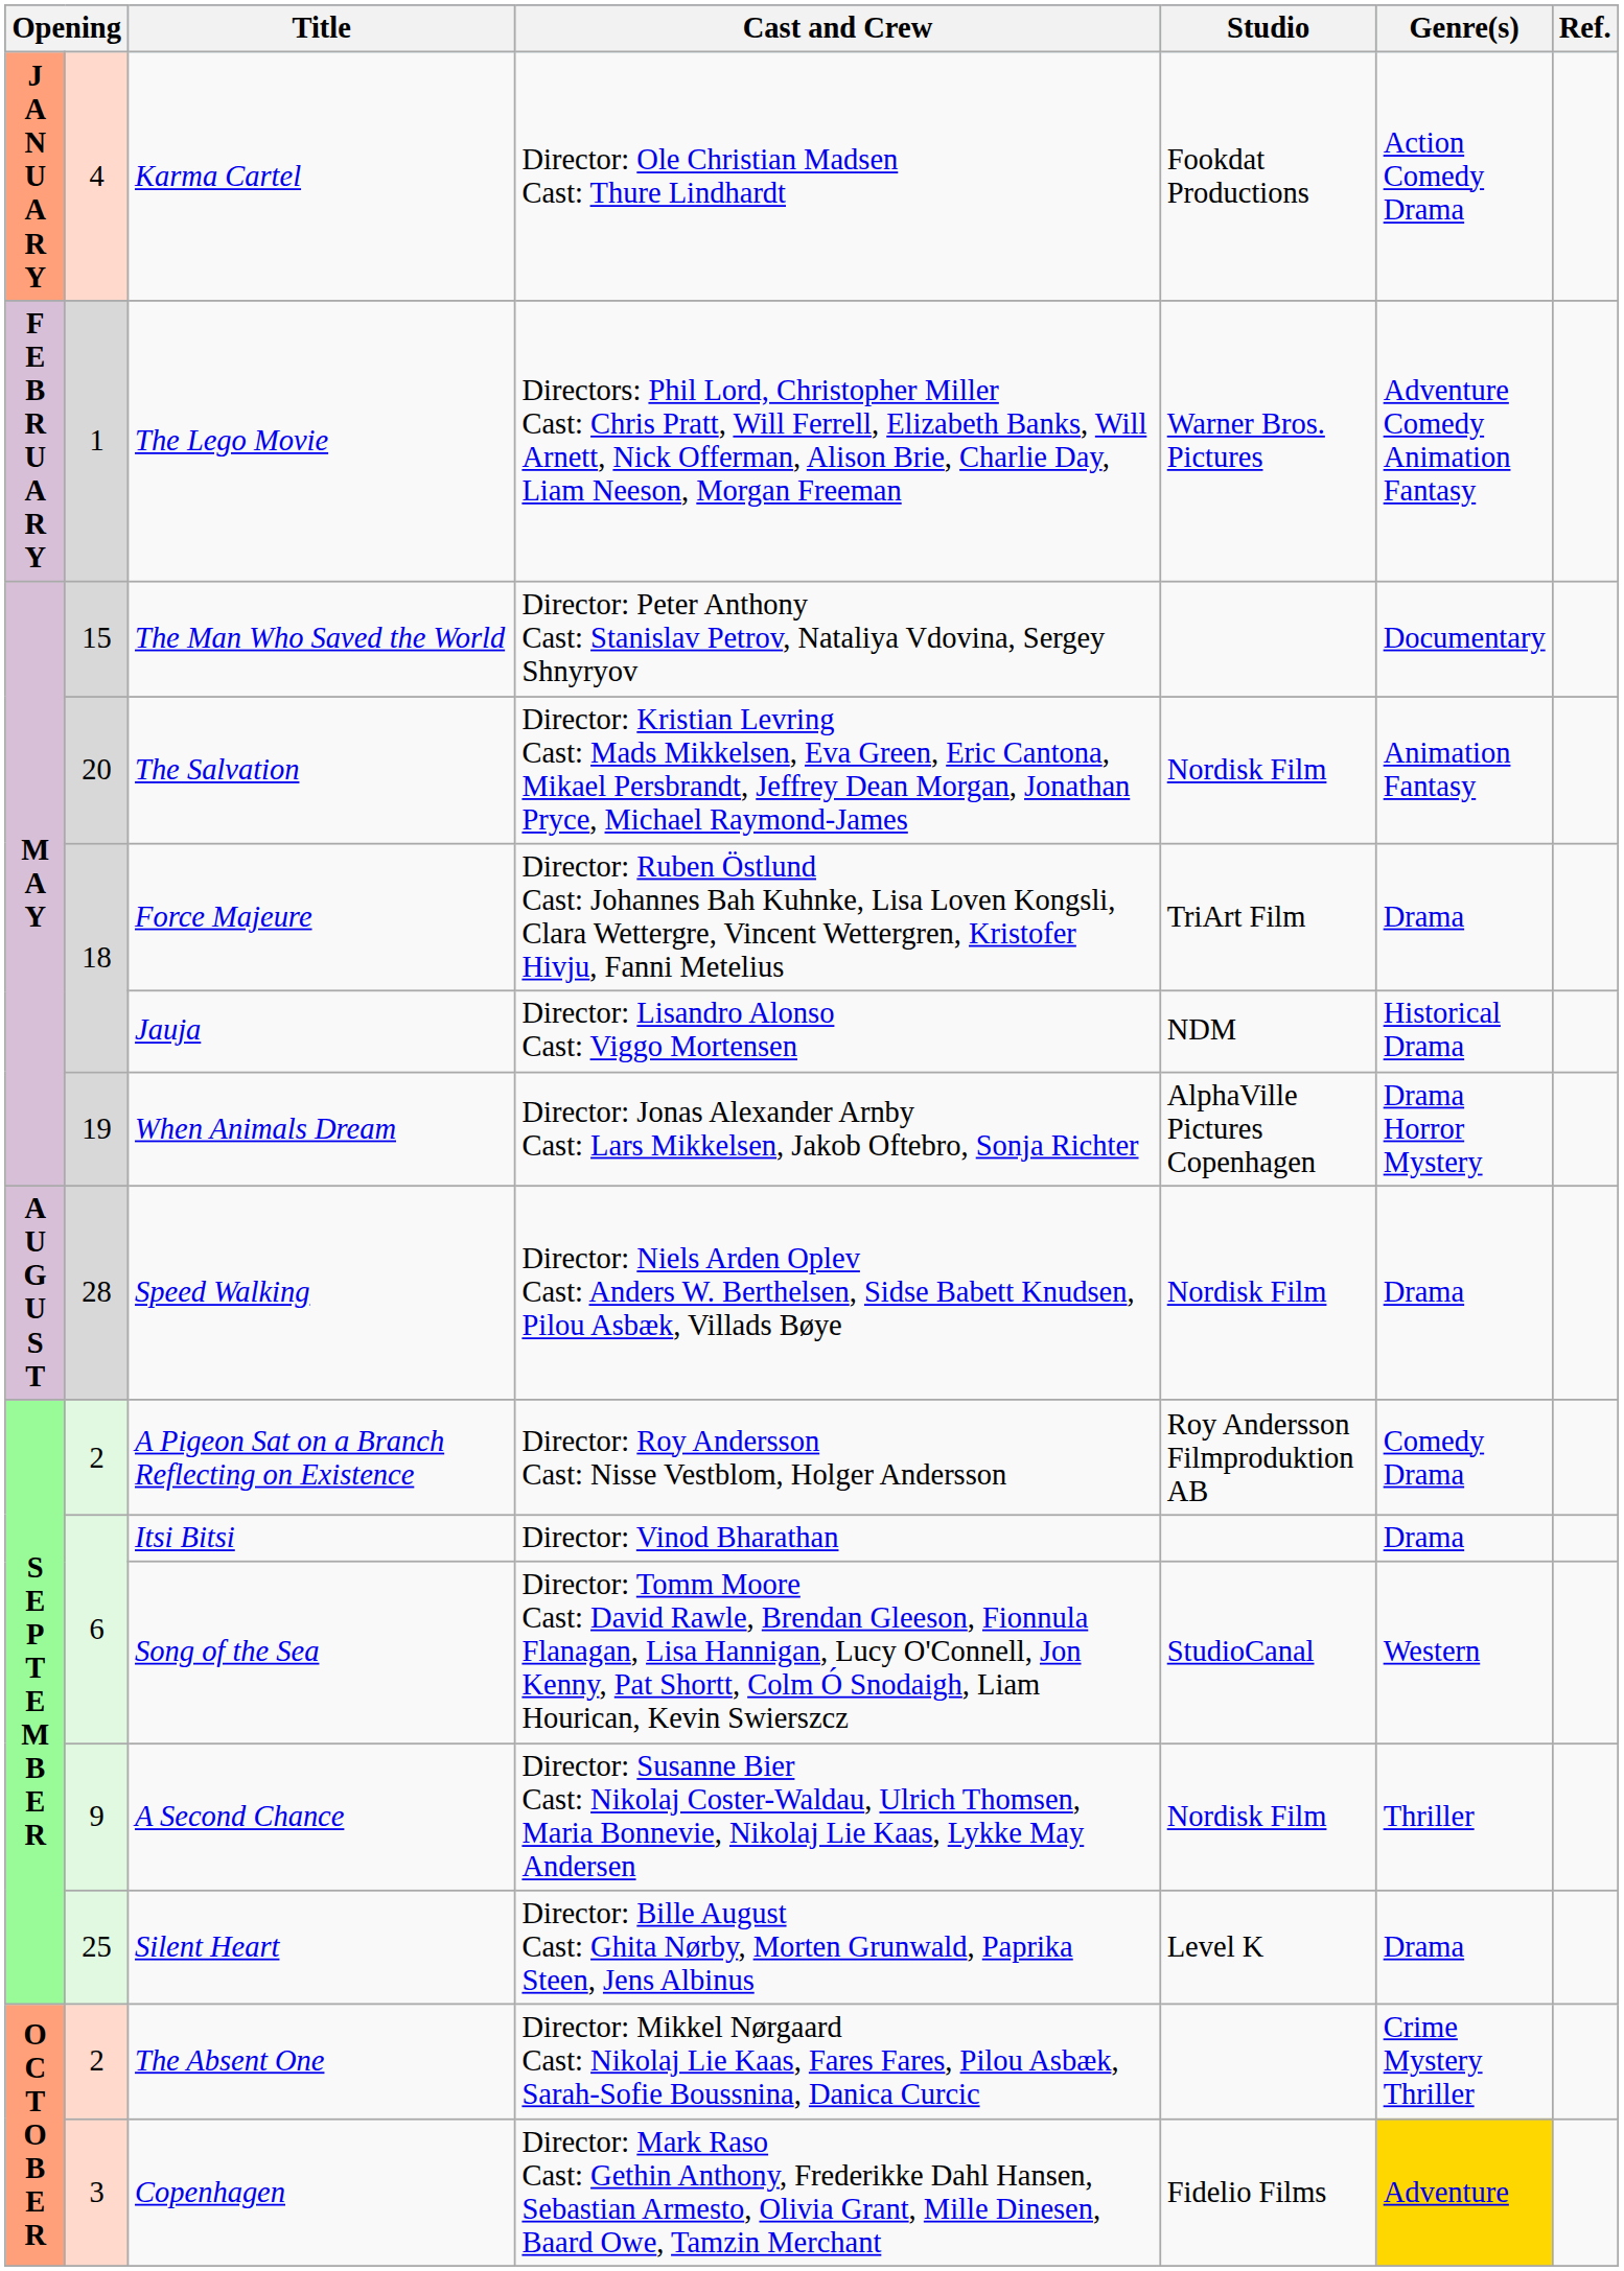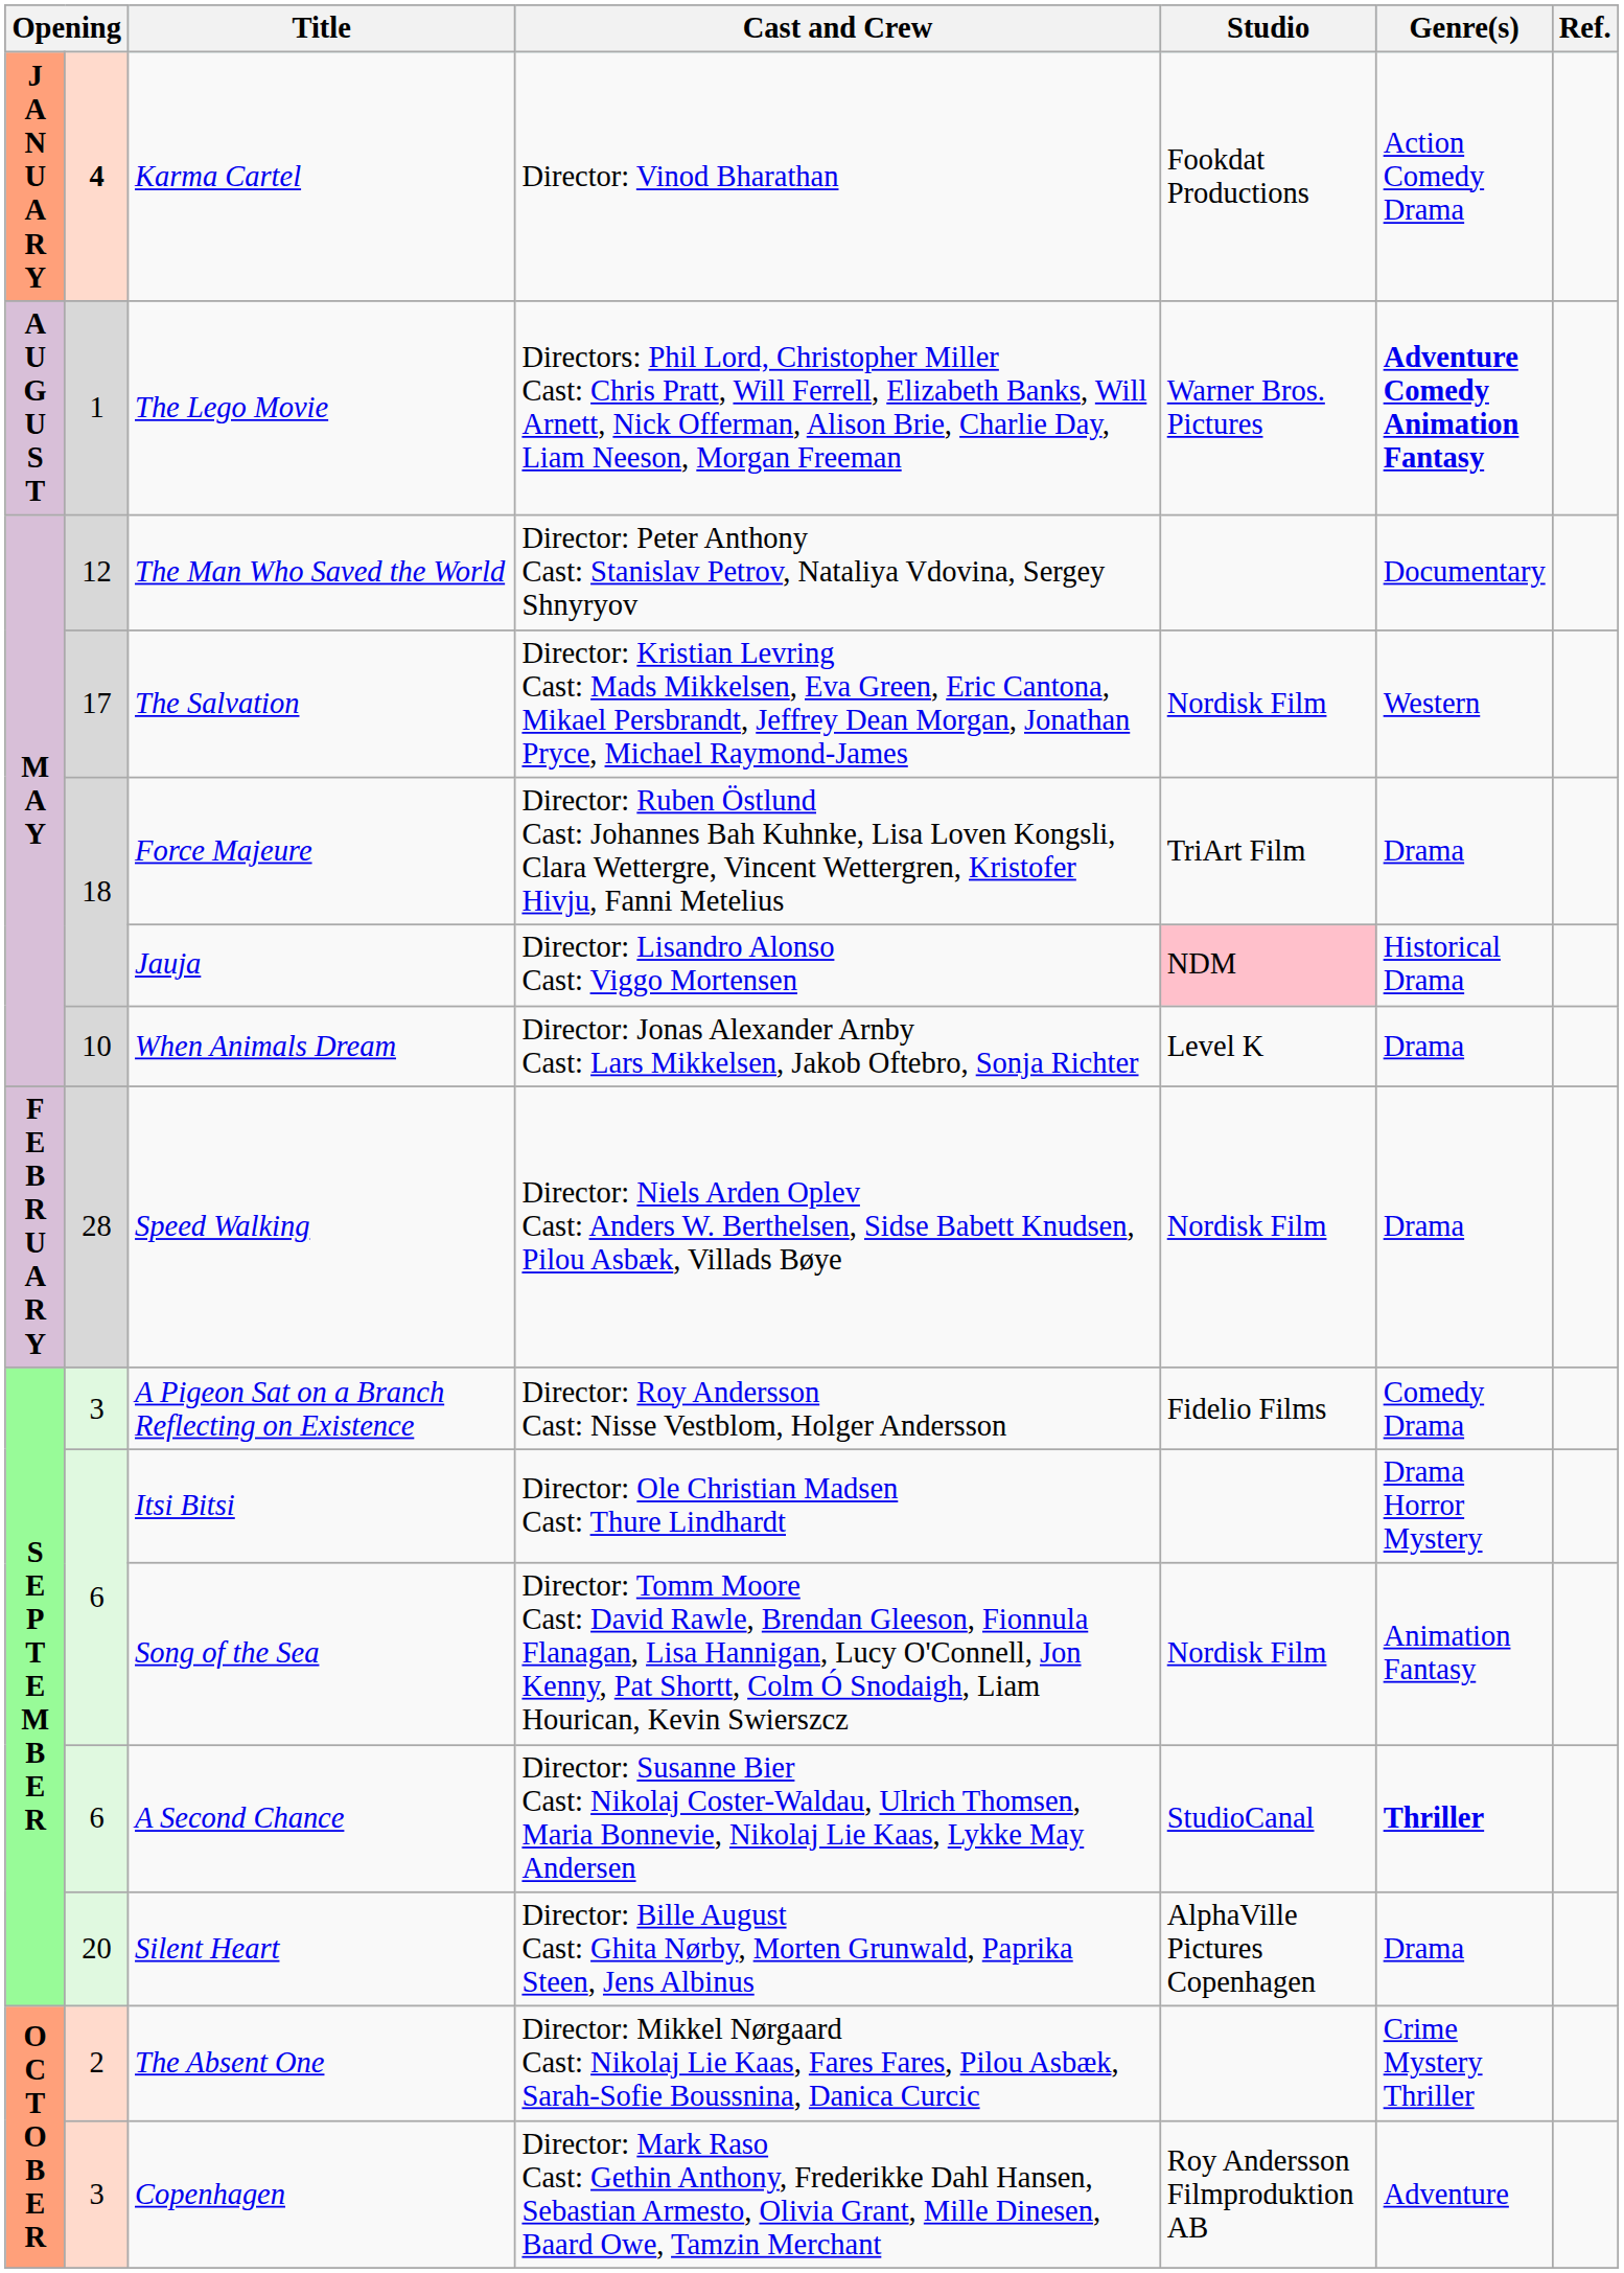Karma Cartel | column 2: normal -> bold
Karma Cartel | Cast and Crew: Director: Ole Christian Madsen Cast: Thure Lindhardt -> Director: Vinod Bharathan
The Lego Movie | column 1: F E B R U A R Y -> A U G U S T
The Lego Movie | Genre(s): normal -> bold
The Man Who Saved the World | column 2: 15 -> 12
The Salvation | column 2: 20 -> 17
The Salvation | Genre(s): Animation Fantasy -> Western
Jauja | Studio: no background -> pink background
When Animals Dream | column 2: 19 -> 10
When Animals Dream | Studio: AlphaVille Pictures Copenhagen -> Level K
When Animals Dream | Genre(s): Drama Horror Mystery -> Drama
Speed Walking | column 1: A U G U S T -> F E B R U A R Y
A Pigeon Sat on a Branch Reflecting on Existence | column 2: 2 -> 3
A Pigeon Sat on a Branch Reflecting on Existence | Studio: Roy Andersson Filmproduktion AB -> Fidelio Films
Itsi Bitsi | Cast and Crew: Director: Vinod Bharathan -> Director: Ole Christian Madsen Cast: Thure Lindhardt
Itsi Bitsi | Genre(s): Drama -> Drama Horror Mystery
Song of the Sea | Studio: StudioCanal -> Nordisk Film
Song of the Sea | Genre(s): Western -> Animation Fantasy
A Second Chance | column 2: 9 -> 6
A Second Chance | Studio: Nordisk Film -> StudioCanal
A Second Chance | Genre(s): normal -> bold
Silent Heart | column 2: 25 -> 20
Silent Heart | Studio: Level K -> AlphaVille Pictures Copenhagen
Copenhagen | Studio: Fidelio Films -> Roy Andersson Filmproduktion AB
Copenhagen | Genre(s): gold background -> no background
